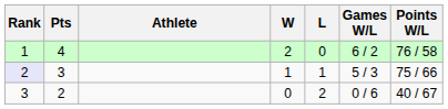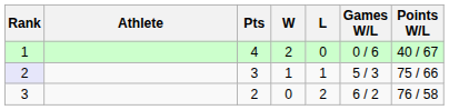columns swapped: Athlete <-> Pts
row 2 | Games W/L: 6 / 2 -> 0 / 6
row 2 | Points W/L: 76 / 58 -> 40 / 67
row 4 | Games W/L: 0 / 6 -> 6 / 2
row 4 | Points W/L: 40 / 67 -> 76 / 58
